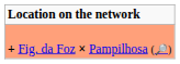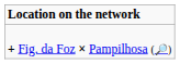row 2 | column 1: lightsalmon background -> no background
